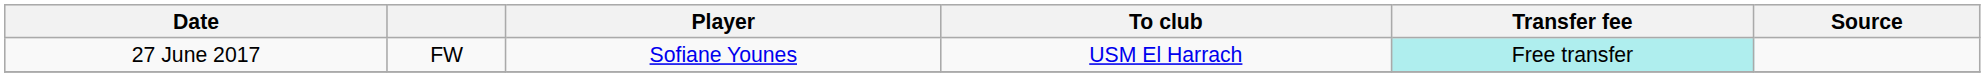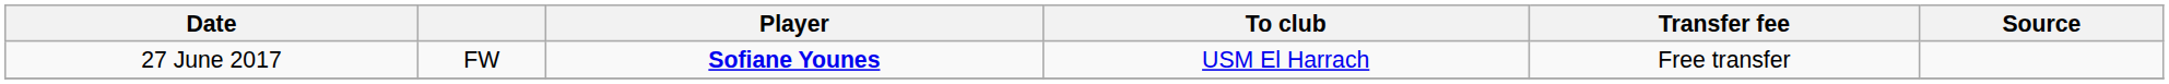27 June 2017 | Player: normal -> bold
27 June 2017 | Transfer fee: paleturquoise background -> no background
